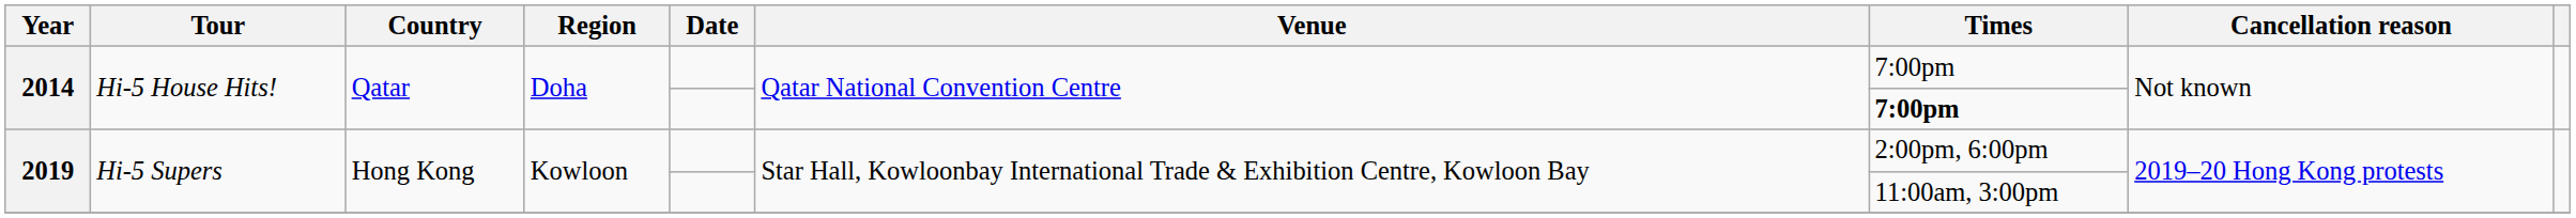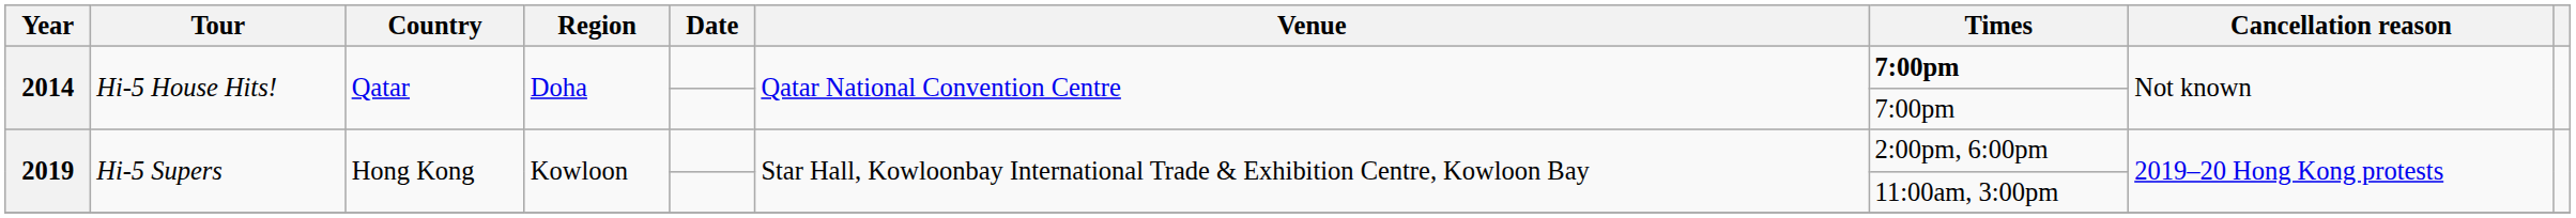row 2 | Times: normal -> bold
row 3 | Times: bold -> normal
